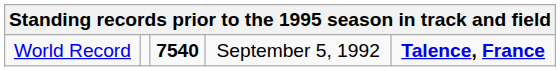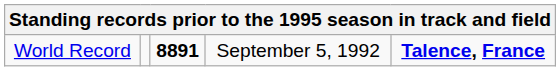World Record | column 3: 7540 -> 8891
